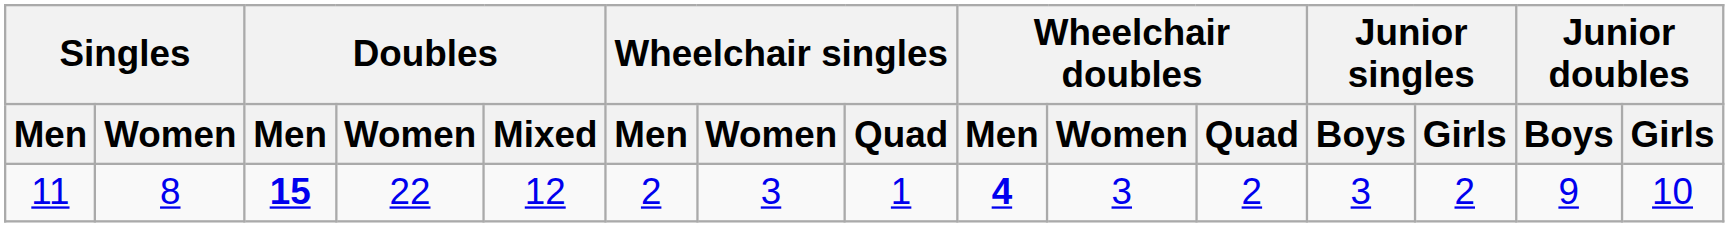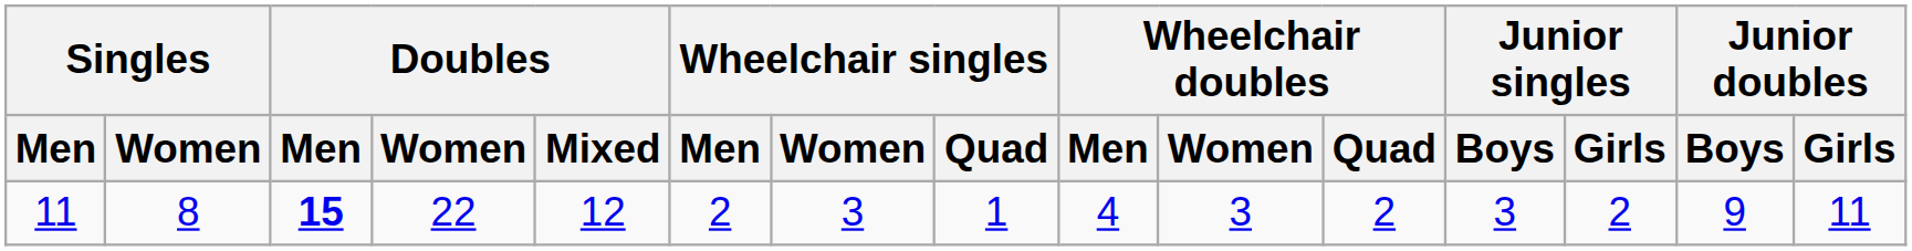row 3 | Wheelchair doubles / Men: bold -> normal
row 3 | Junior doubles / Girls: 10 -> 11
